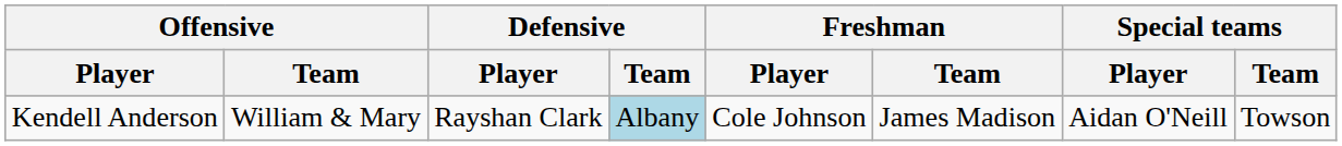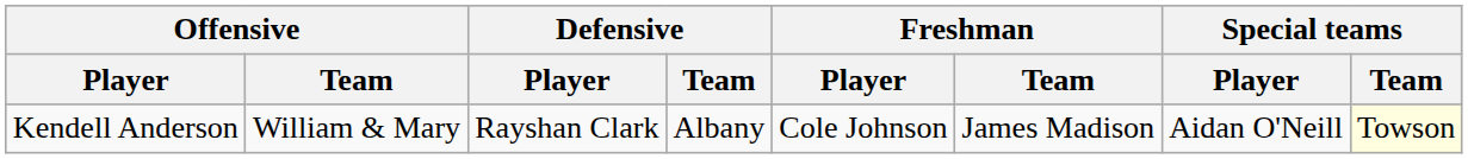Kendell Anderson | Defensive / Team: lightblue background -> no background
Kendell Anderson | Special teams / Team: no background -> lightyellow background
